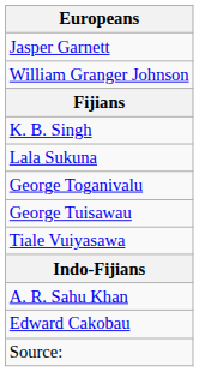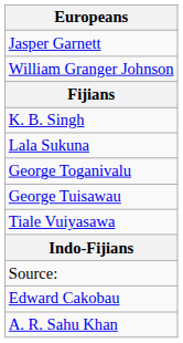row 11 | column 1: A. R. Sahu Khan -> Source:
row 13 | column 1: Source: -> A. R. Sahu Khan
